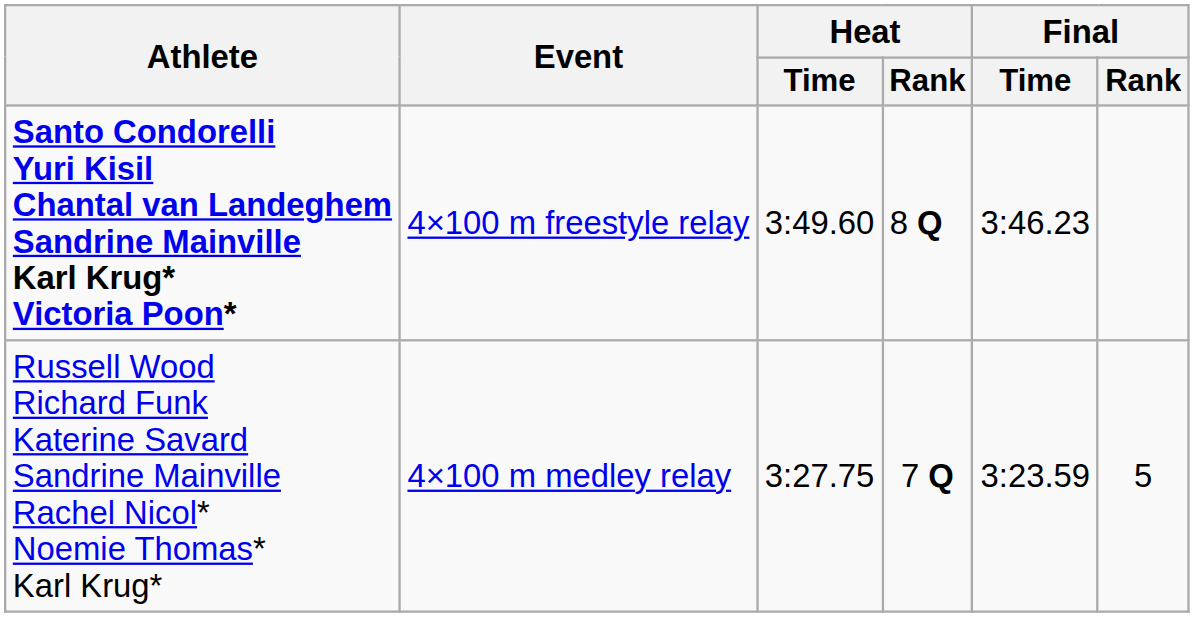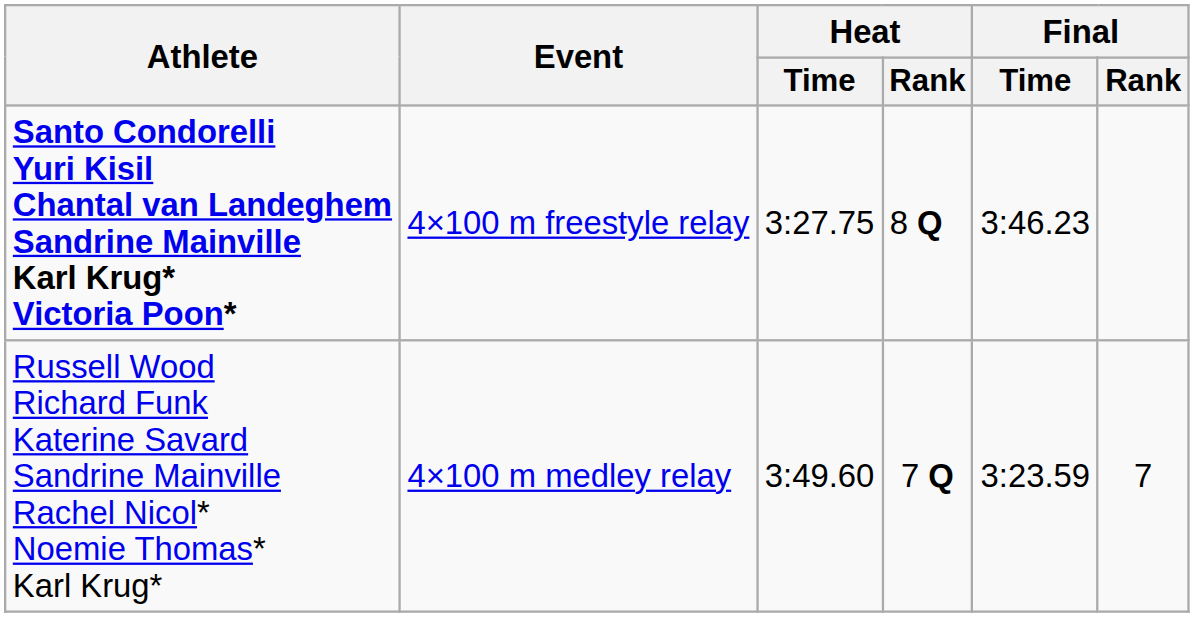row 3 | Heat / Time: 3:49.60 -> 3:27.75
row 4 | Heat / Time: 3:27.75 -> 3:49.60
row 4 | Final / Rank: 5 -> 7
